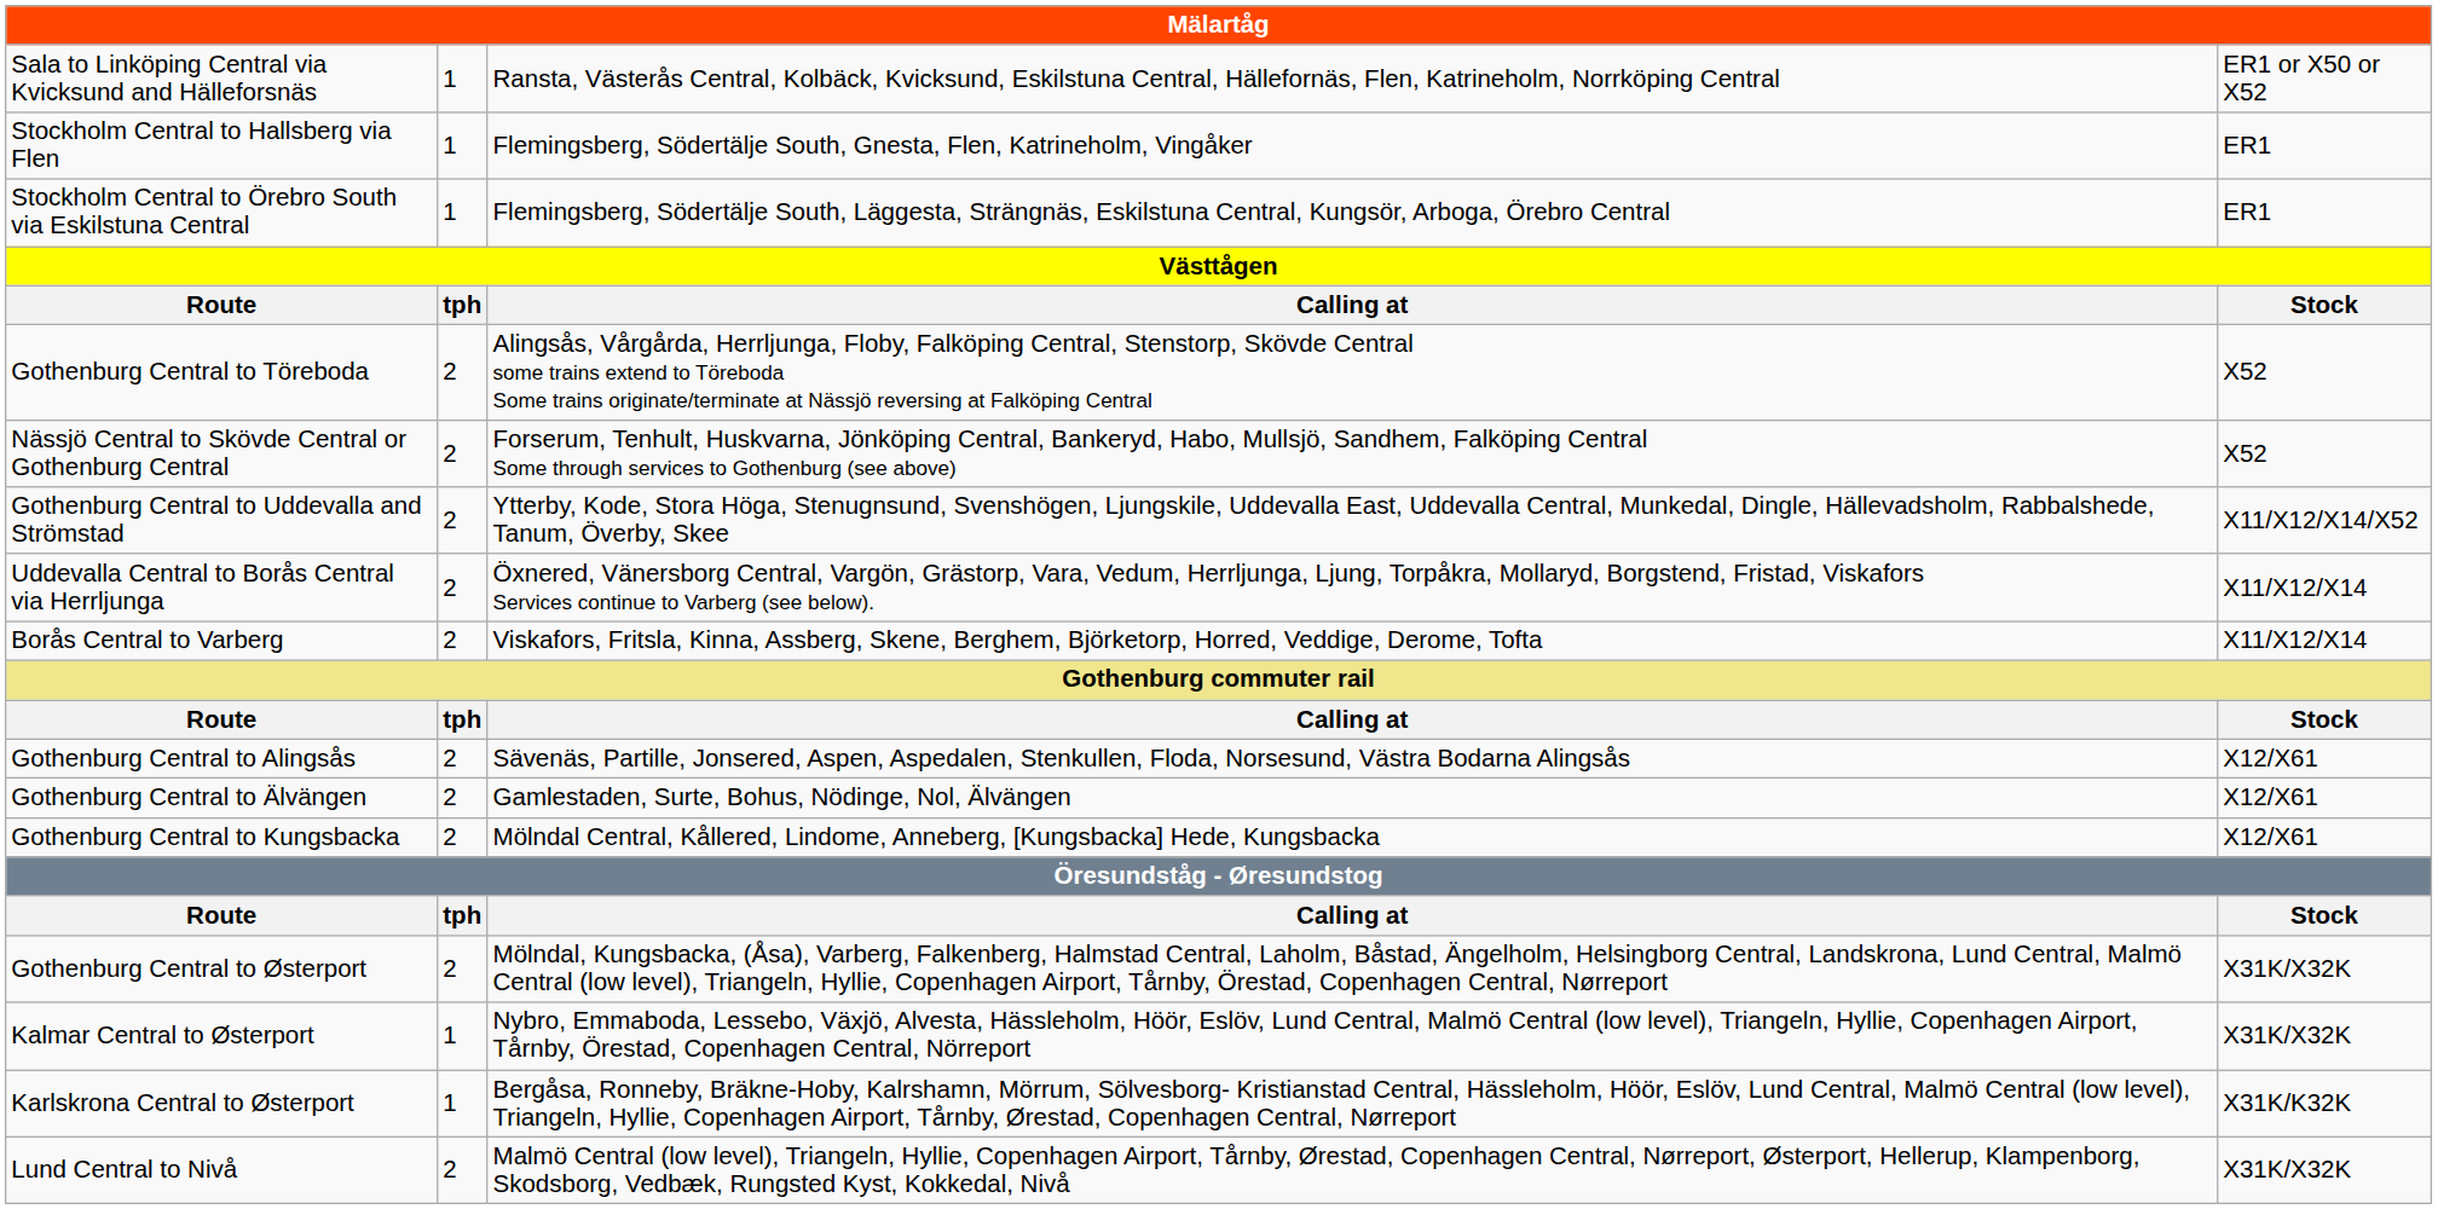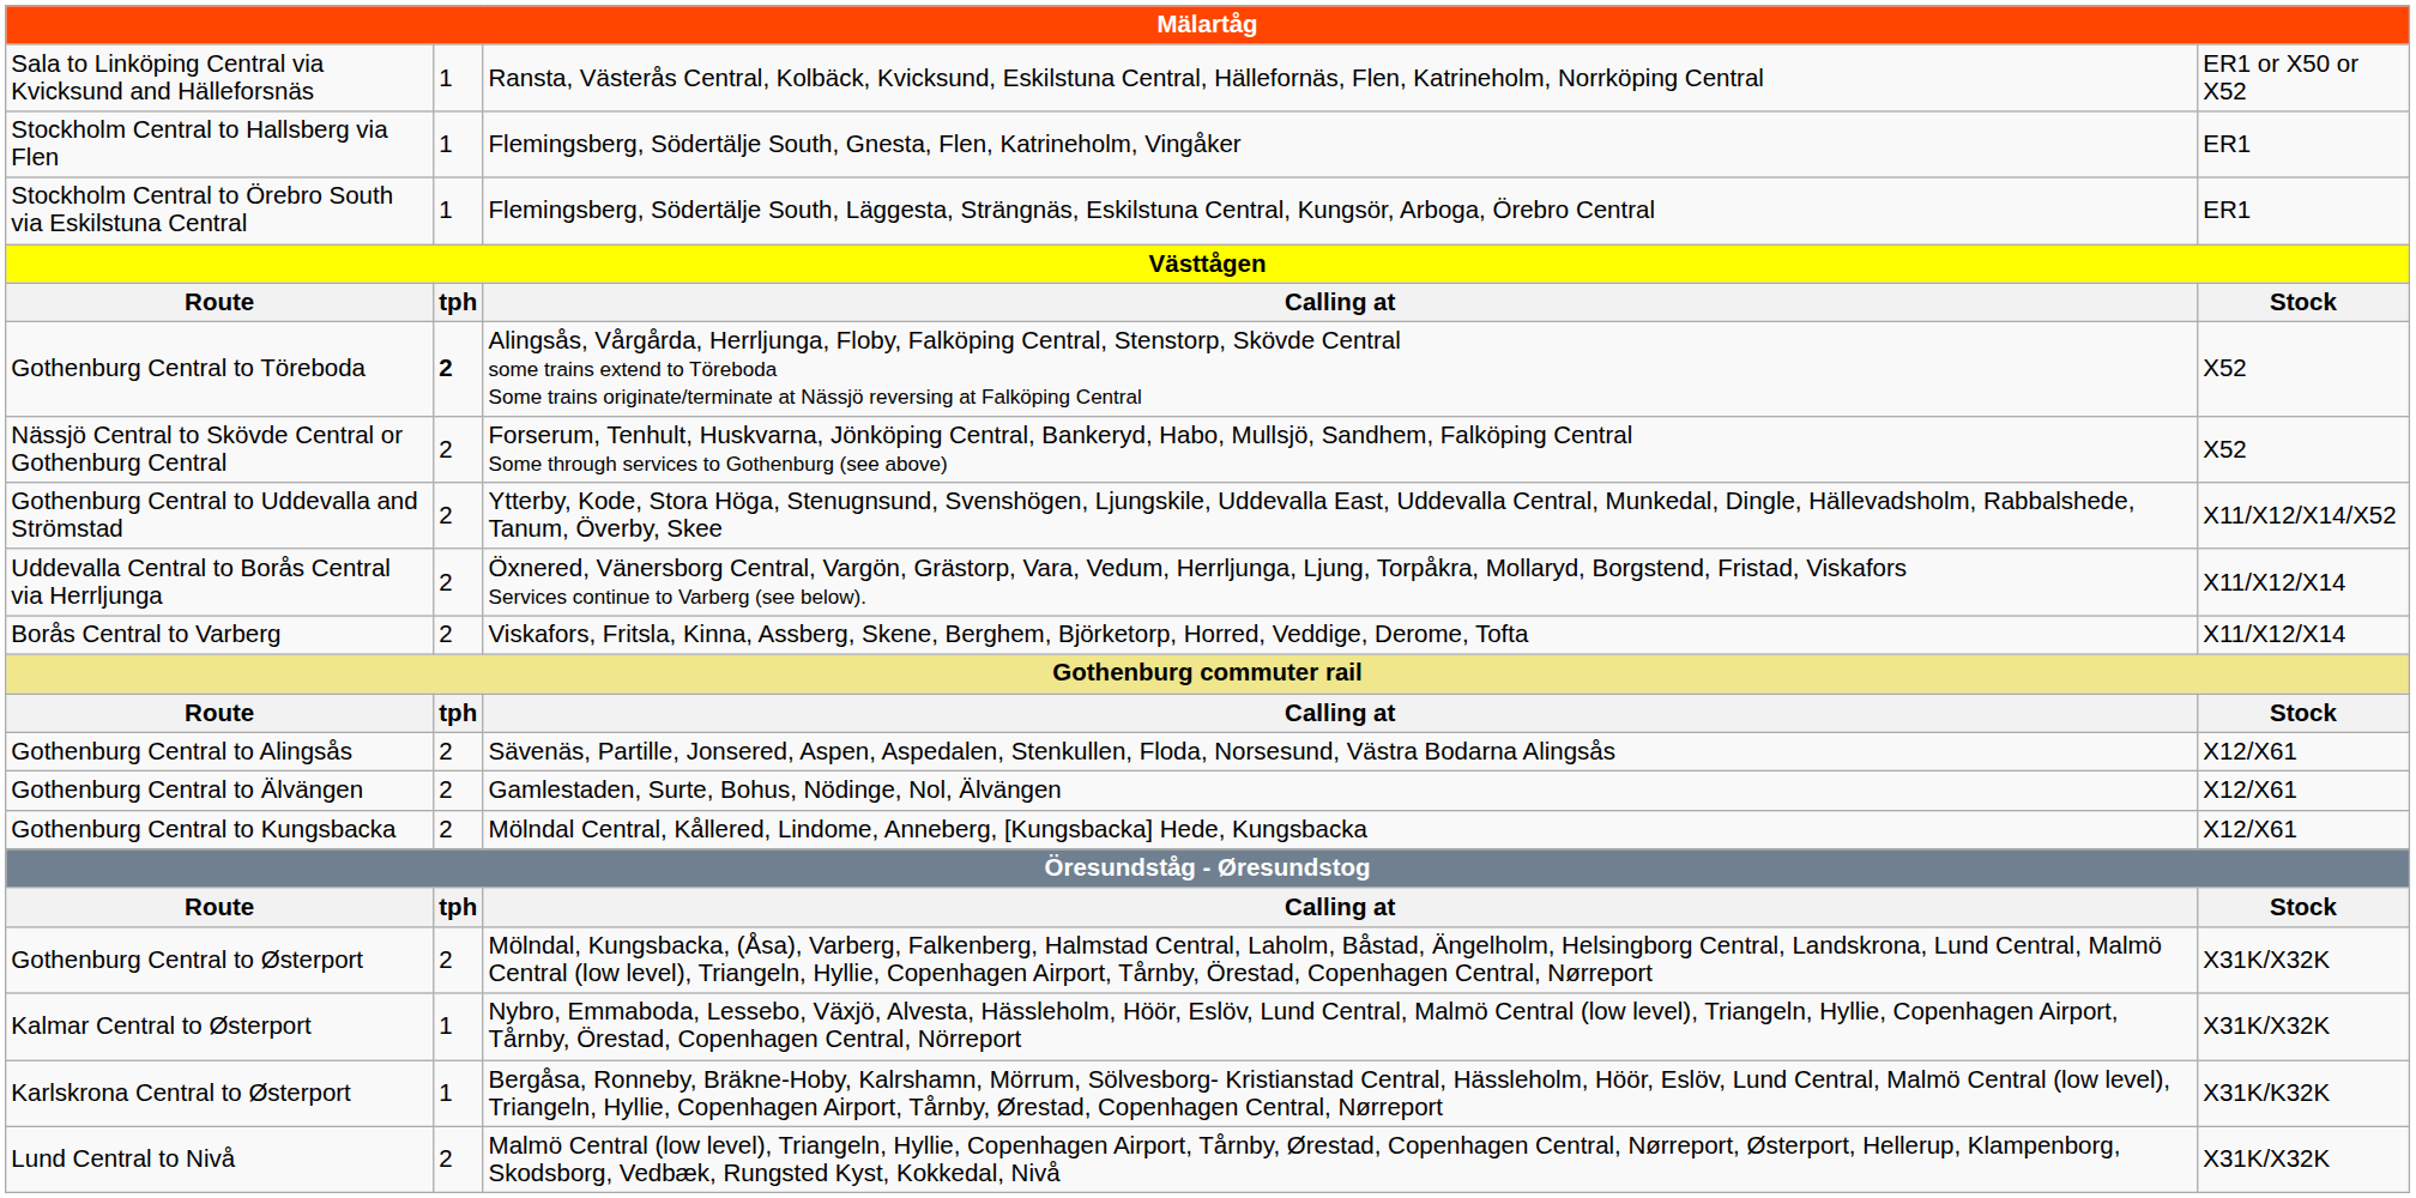Gothenburg Central to Töreboda | column 2: normal -> bold
